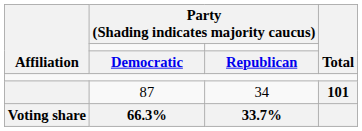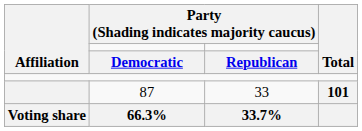101 | column 3: 34 -> 33
